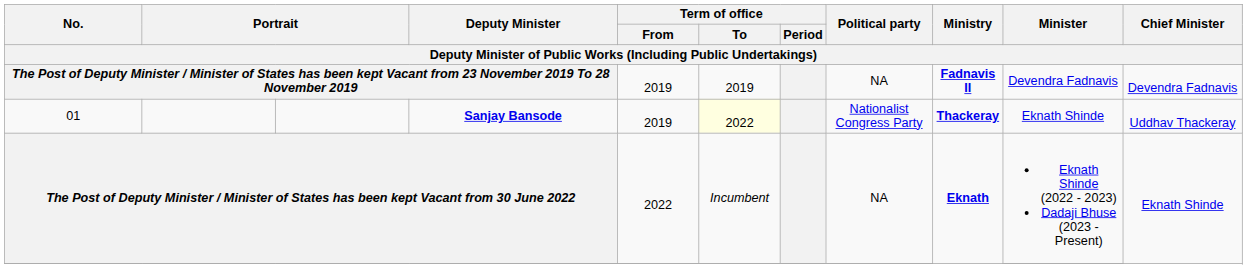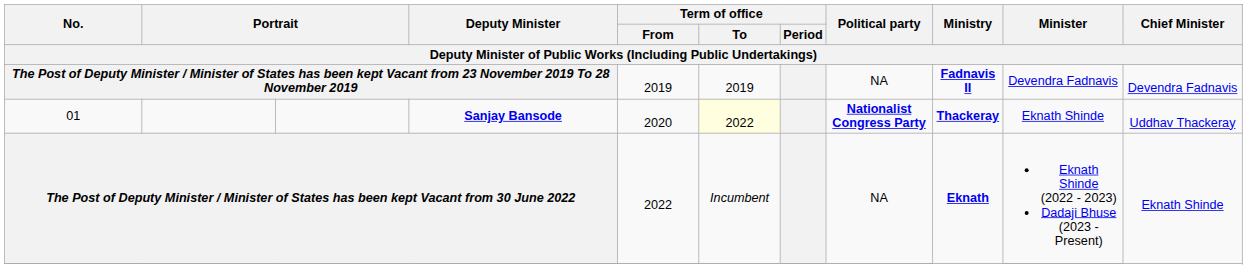01 | Term of office / From: 2019 -> 2020
01 | Political party: normal -> bold
